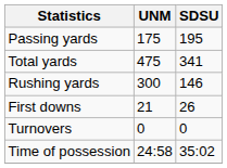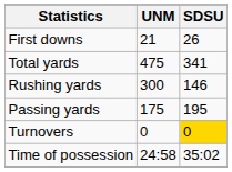rows swapped: First downs <-> Passing yards
Turnovers | SDSU: no background -> gold background
